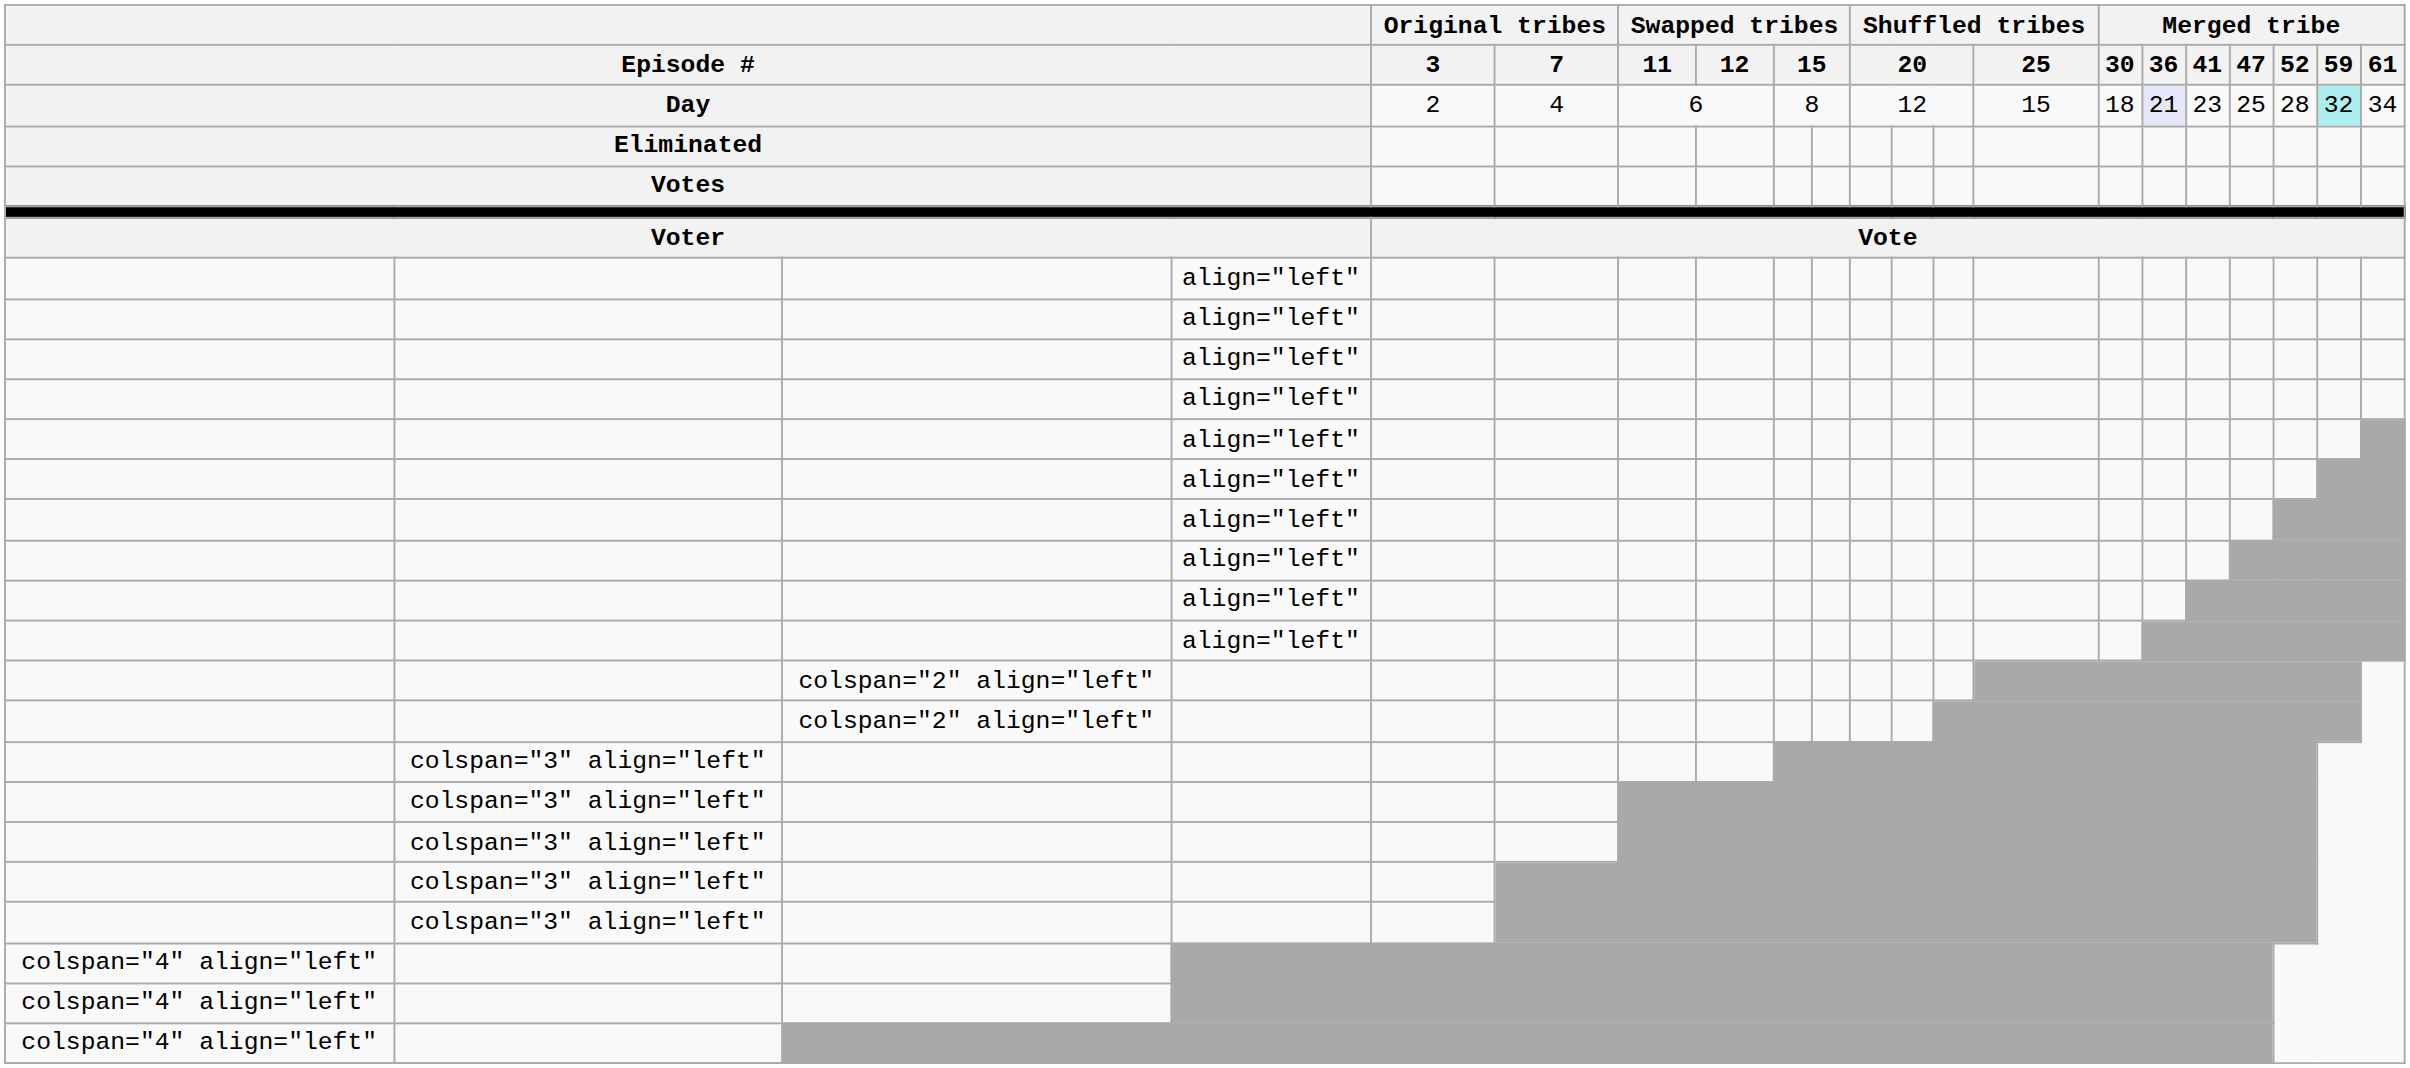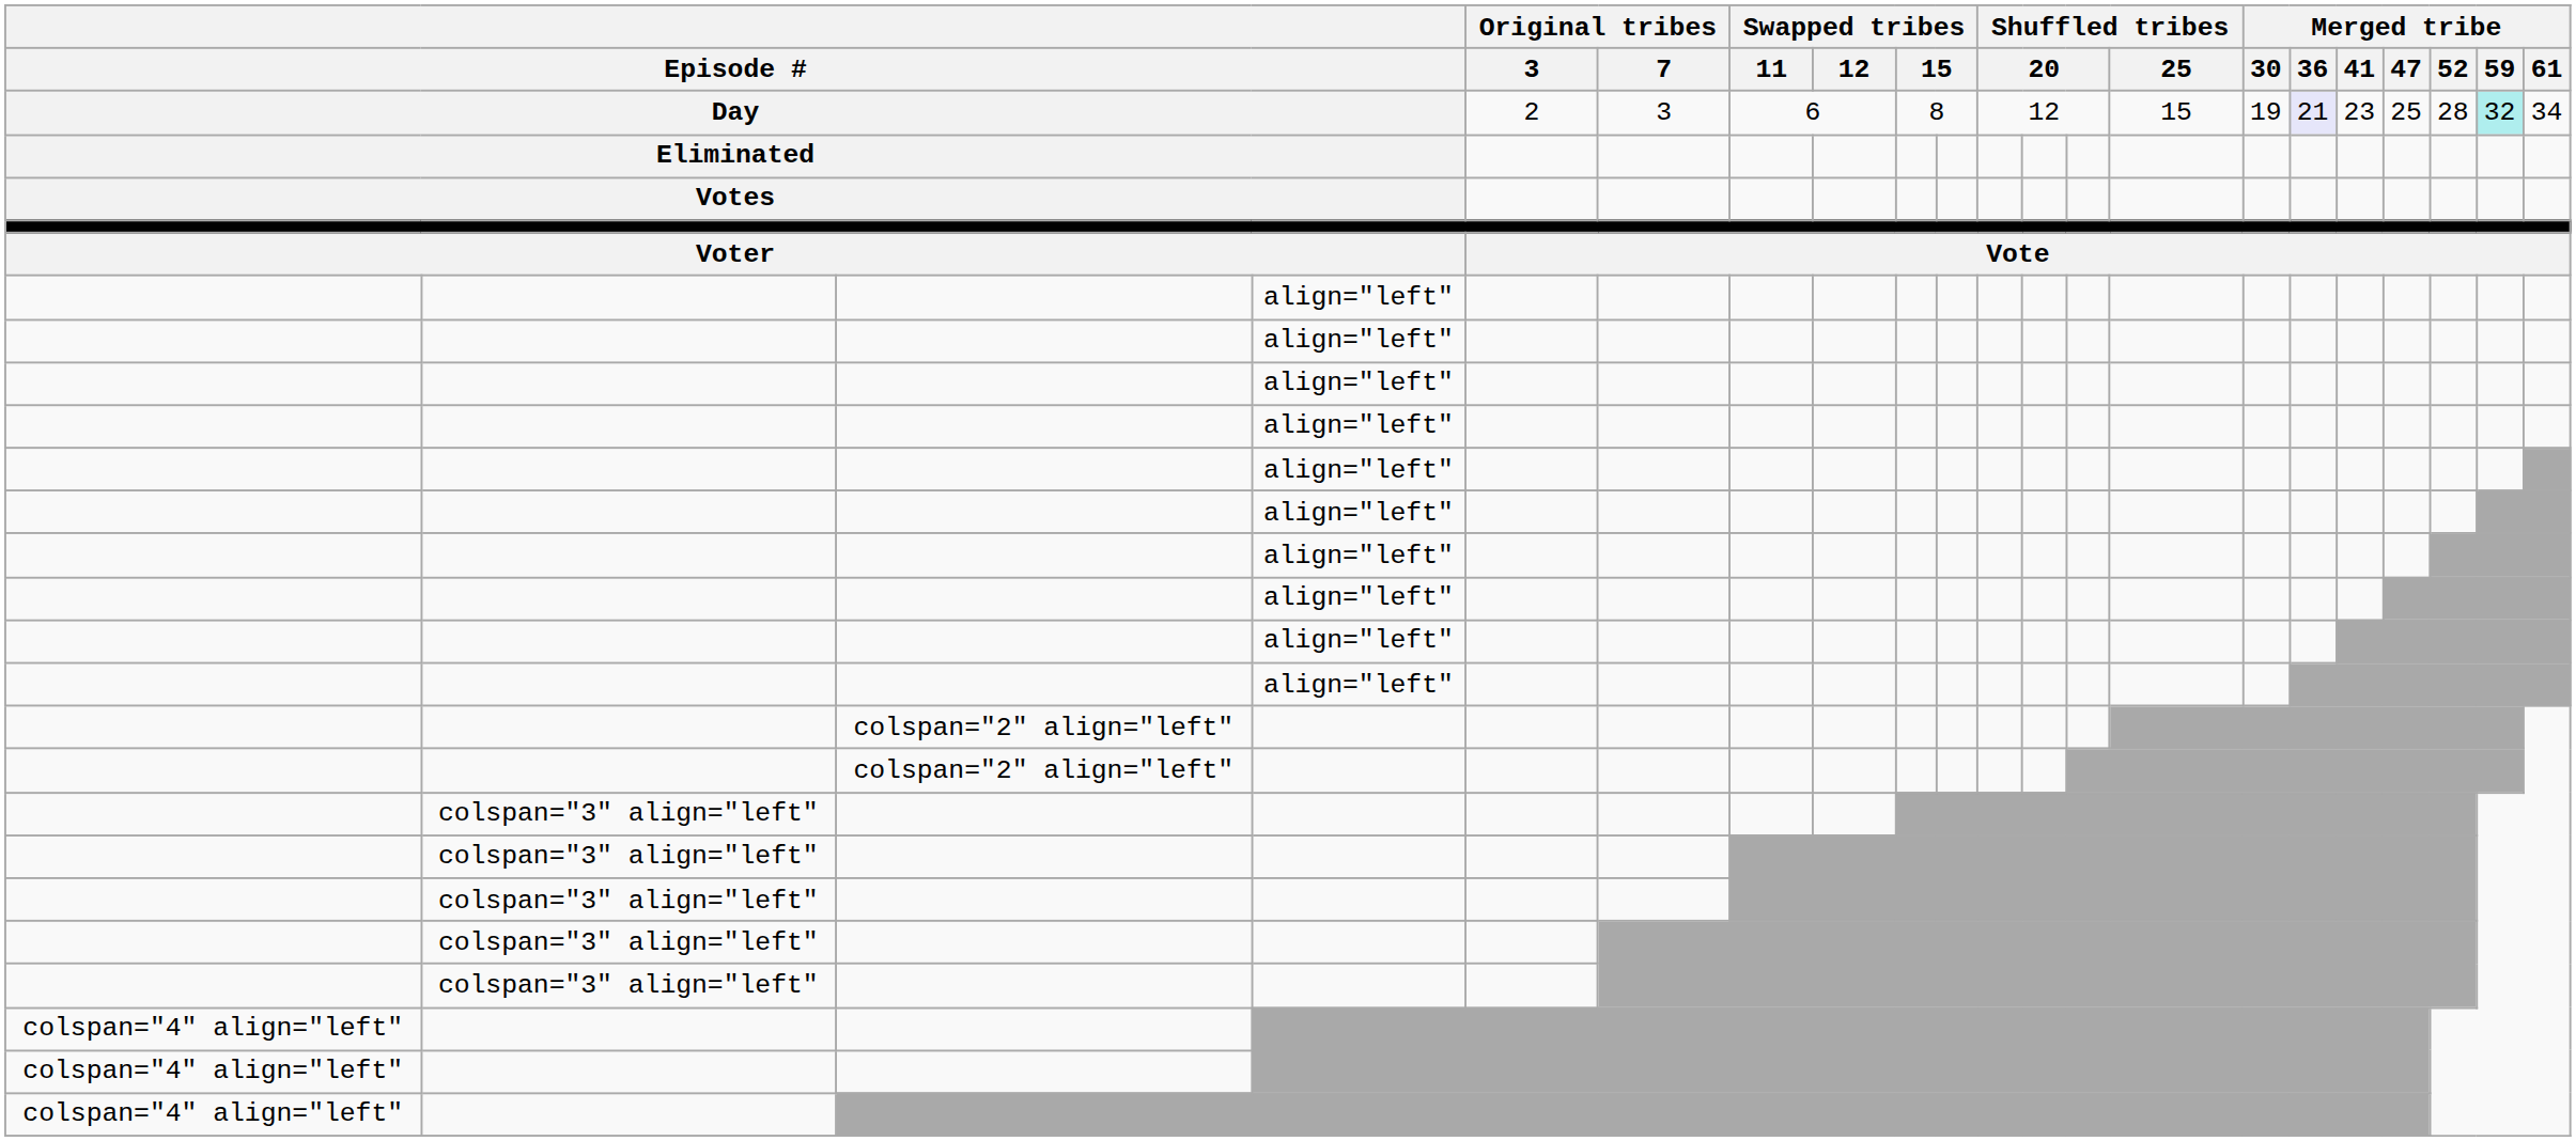Day | Original tribes / 7: 4 -> 3
Day | Merged tribe / 30: 18 -> 19
